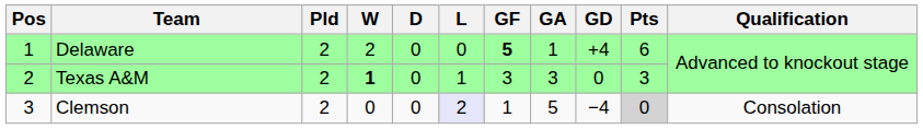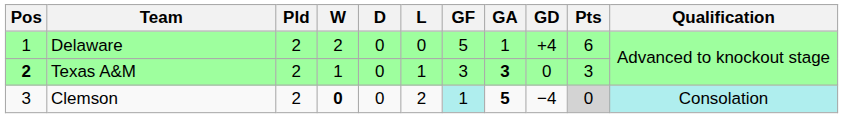Delaware | GF: bold -> normal
Texas A&M | Pos: normal -> bold
Texas A&M | W: bold -> normal
Texas A&M | GA: normal -> bold
Clemson | W: normal -> bold
Clemson | L: lavender background -> no background
Clemson | GF: no background -> paleturquoise background
Clemson | GA: normal -> bold
Clemson | Qualification: no background -> paleturquoise background
